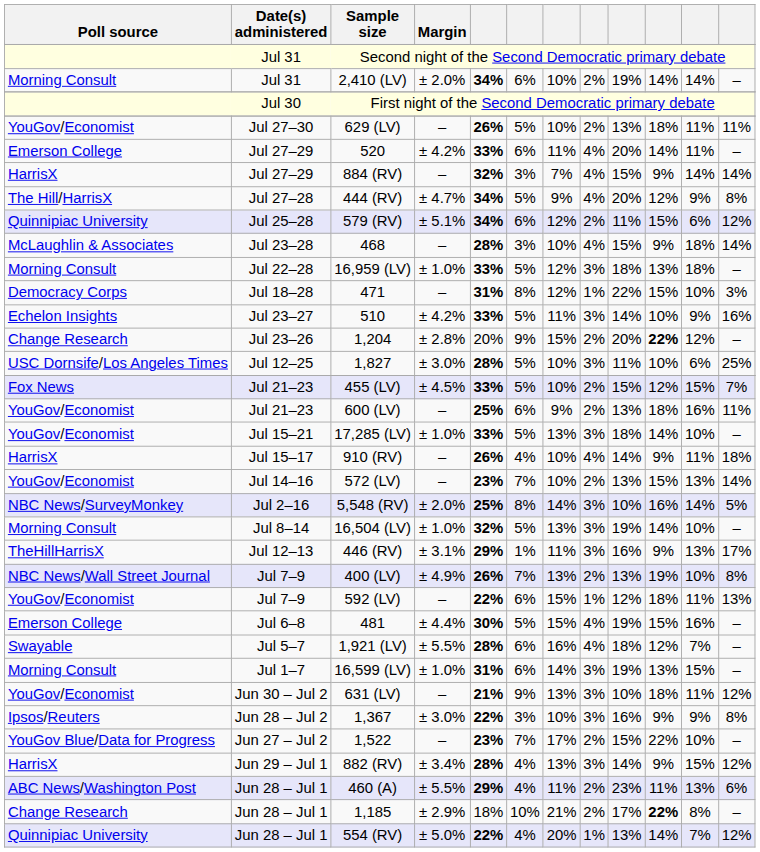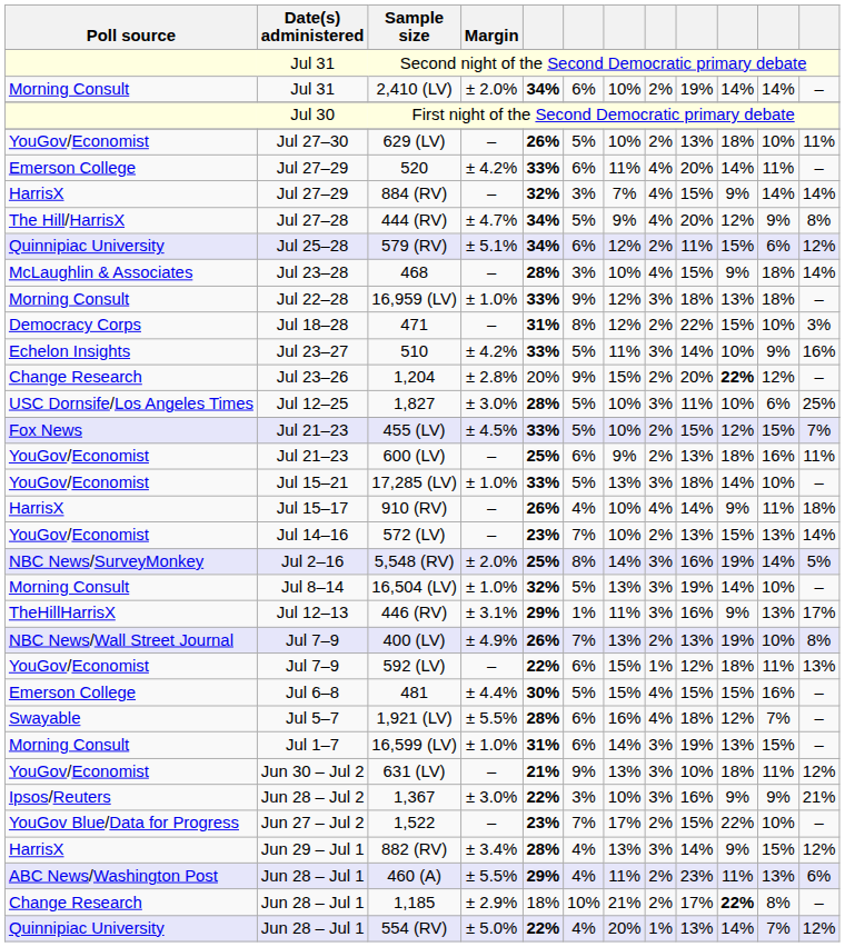629 (LV) | column 11: 11% -> 10%
16,959 (LV) | column 6: 5% -> 9%
471 | column 8: 1% -> 2%
5,548 (RV) | column 9: 10% -> 16%
5,548 (RV) | column 10: 16% -> 19%
481 | column 9: 19% -> 15%
1,367 | column 12: 8% -> 21%
